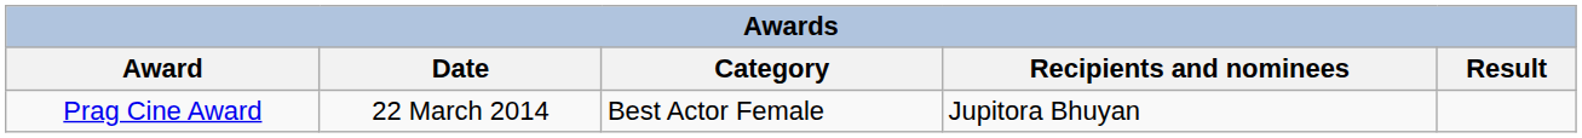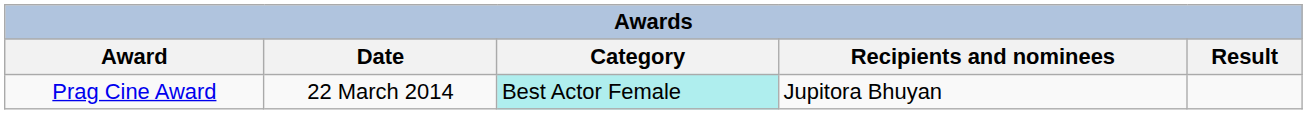Prag Cine Award | Category: no background -> paleturquoise background
